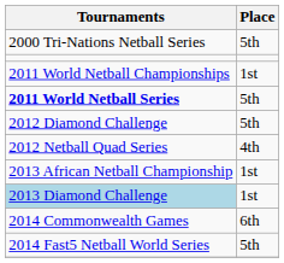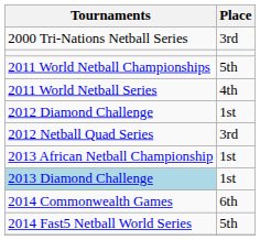row 2 | Place: 5th -> 3rd
row 4 | Place: 1st -> 5th
row 5 | Tournaments: bold -> normal
row 5 | Place: 5th -> 4th
row 6 | Place: 5th -> 1st
row 7 | Place: 4th -> 3rd
